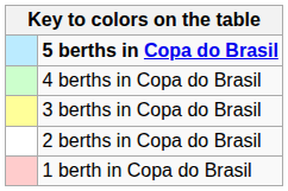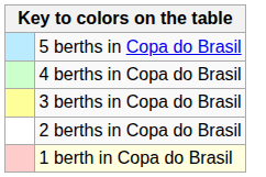5 berths in Copa do Brasil | column 2: bold -> normal
1 berth in Copa do Brasil | column 2: no background -> lightyellow background
